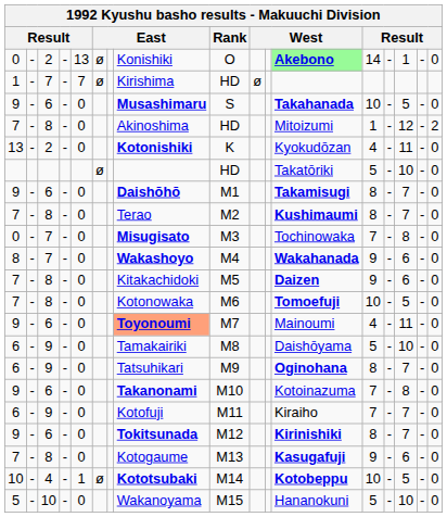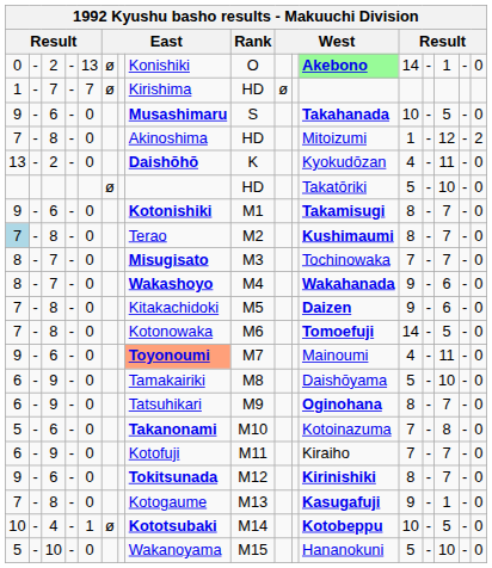row 7 | column 8: Kotonishiki -> Daishōhō
row 9 | column 8: Daishōhō -> Kotonishiki
row 10 | column 1: no background -> lightblue background
row 11 | column 1: 0 -> 8
row 11 | column 15: 8 -> 7
row 14 | column 13: 10 -> 14
row 18 | column 1: 9 -> 5
row 21 | column 15: 6 -> 1
